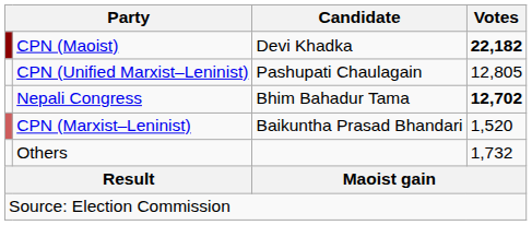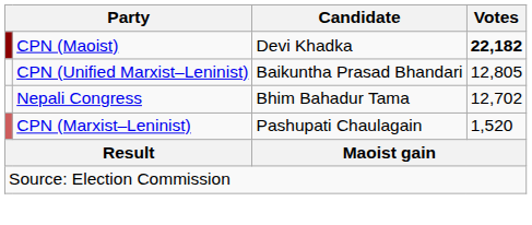CPN (Unified Marxist–Leninist) | Candidate: Pashupati Chaulagain -> Baikuntha Prasad Bhandari
Nepali Congress | Votes: bold -> normal
CPN (Marxist–Leninist) | Candidate: Baikuntha Prasad Bhandari -> Pashupati Chaulagain
- row: Others | 1,732
